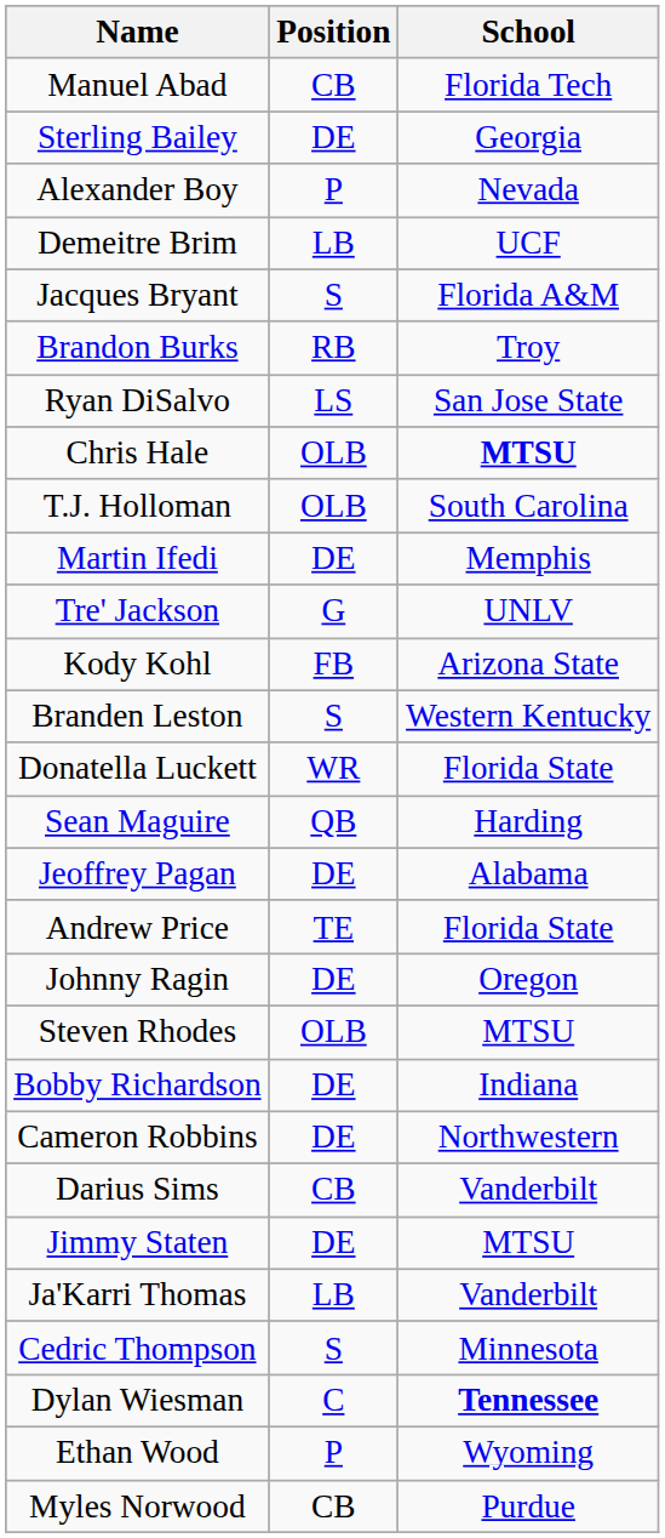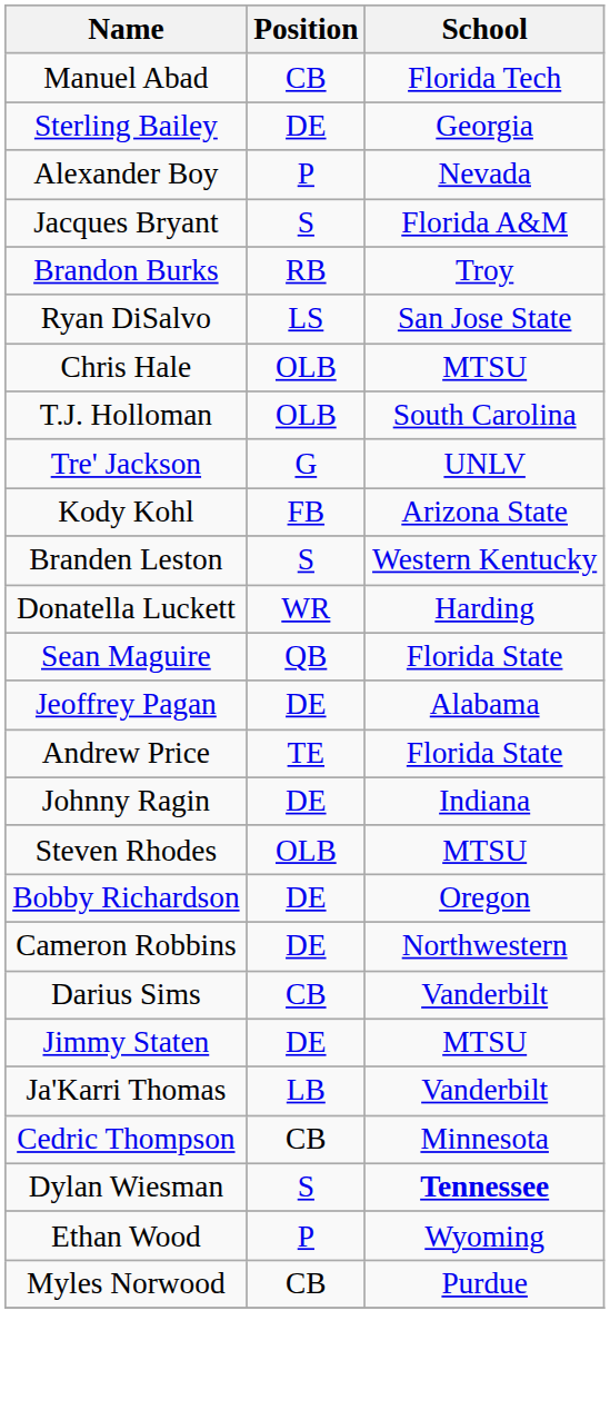- row: Demeitre Brim | LB | UCF
Chris Hale | School: bold -> normal
- row: Martin Ifedi | DE | Memphis
Donatella Luckett | School: Florida State -> Harding
Sean Maguire | School: Harding -> Florida State
Johnny Ragin | School: Oregon -> Indiana
Bobby Richardson | School: Indiana -> Oregon
Cedric Thompson | Position: S -> CB
Dylan Wiesman | Position: C -> S
